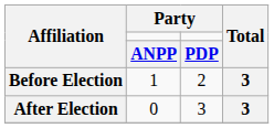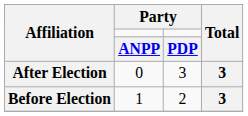rows swapped: Before Election <-> After Election
